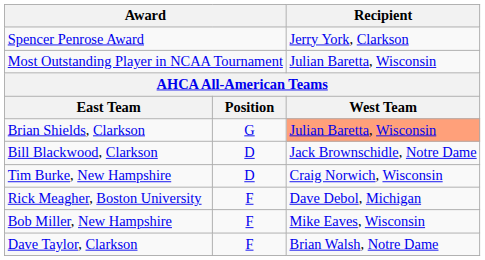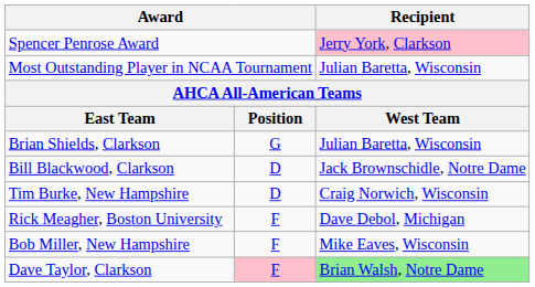Spencer Penrose Award | Recipient: no background -> pink background
Brian Shields, Clarkson | Recipient: lightsalmon background -> no background
Dave Taylor, Clarkson | column 2: no background -> pink background
Dave Taylor, Clarkson | Recipient: no background -> lightgreen background
